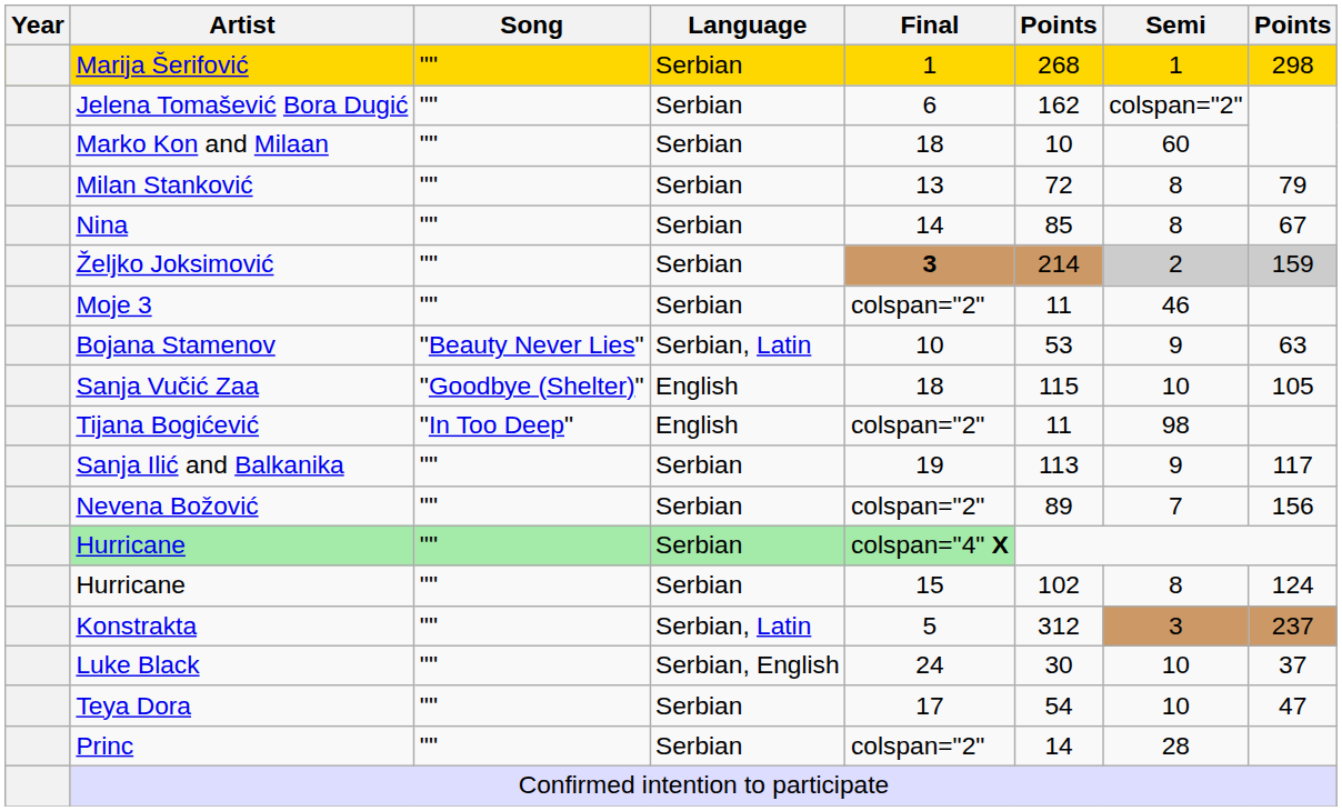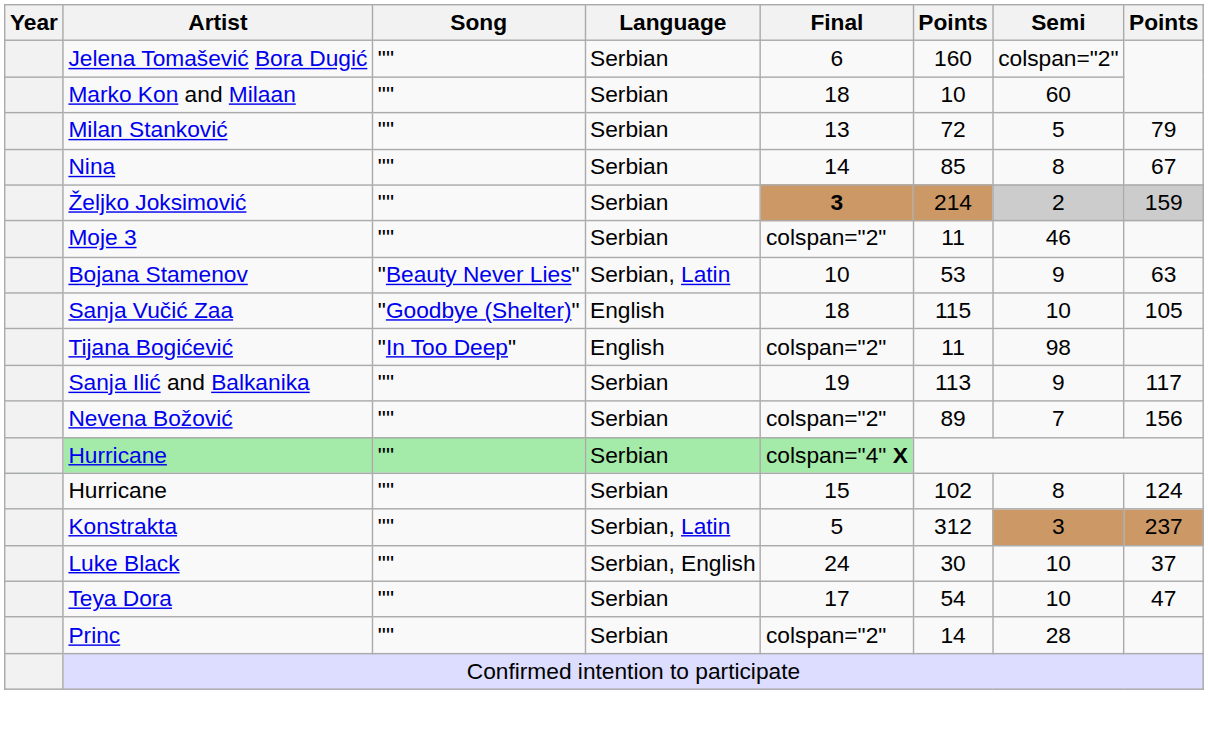- row: Marija Šerifović | "" | Serbian | 1 | 268 | 1 | 298
Jelena Tomašević Bora Dugić | column 6: 162 -> 160
Milan Stanković | Semi: 8 -> 5
